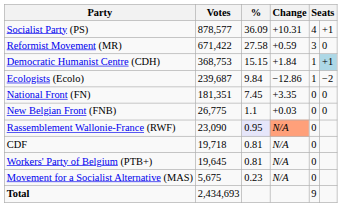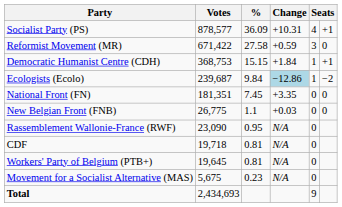Democratic Humanist Centre (CDH) | column 6: lightblue background -> no background
Ecologists (Ecolo) | Change: no background -> lightblue background
Rassemblement Wallonie-France (RWF) | %: lavender background -> no background
Rassemblement Wallonie-France (RWF) | Change: lightsalmon background -> no background
